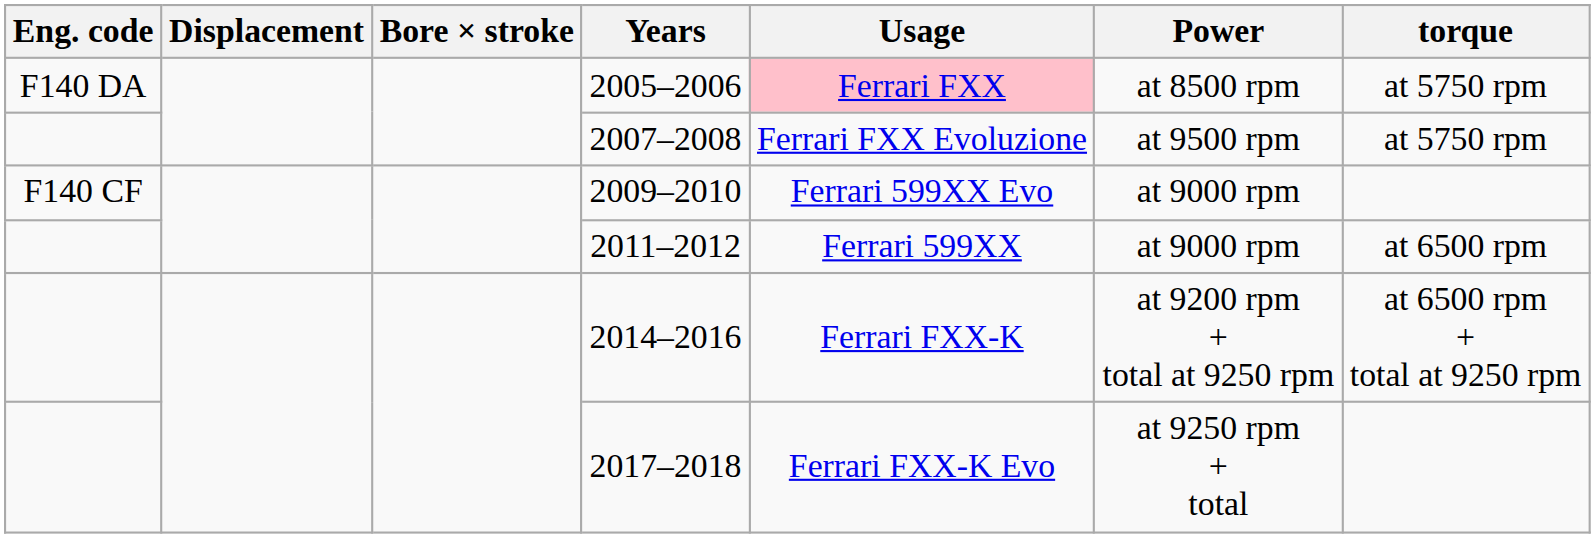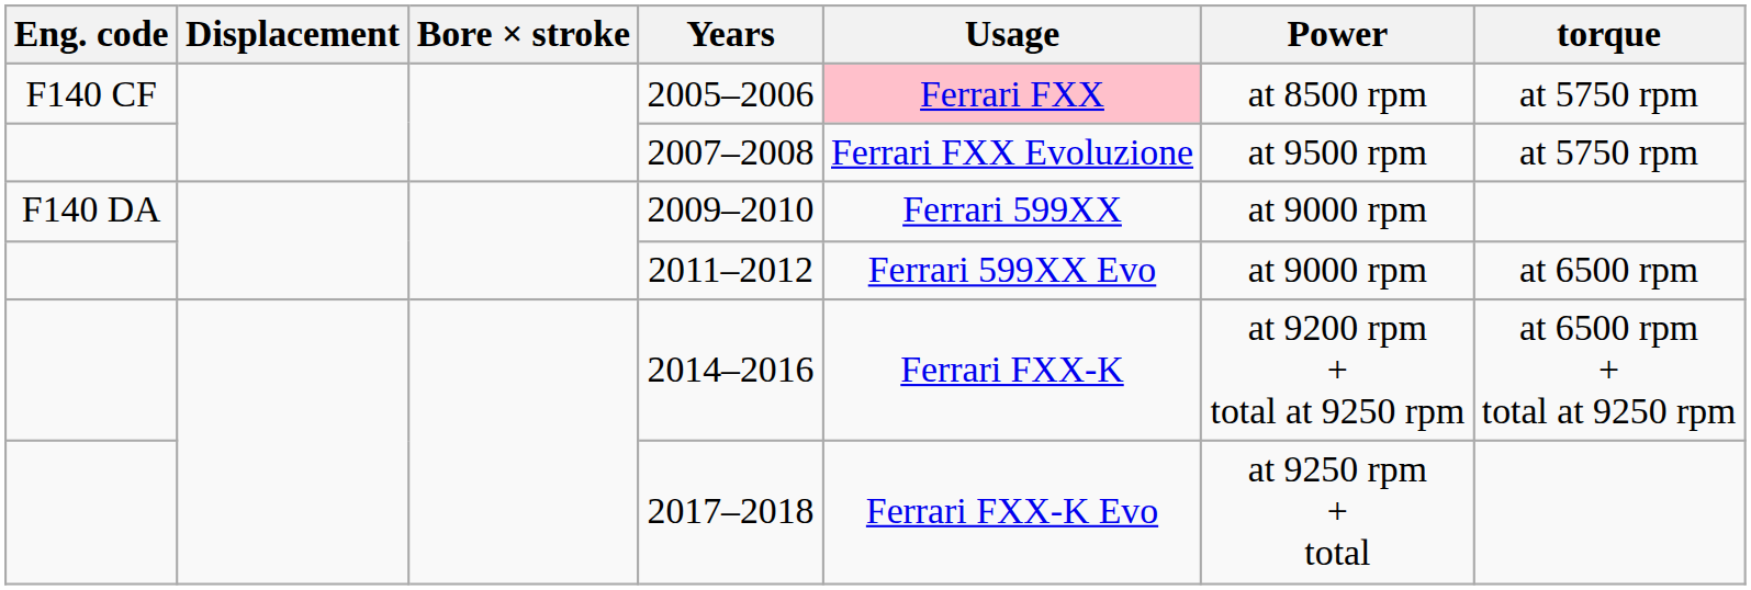2005–2006 | Eng. code: F140 DA -> F140 CF
2009–2010 | Eng. code: F140 CF -> F140 DA
2009–2010 | Usage: Ferrari 599XX Evo -> Ferrari 599XX
2011–2012 | Usage: Ferrari 599XX -> Ferrari 599XX Evo
